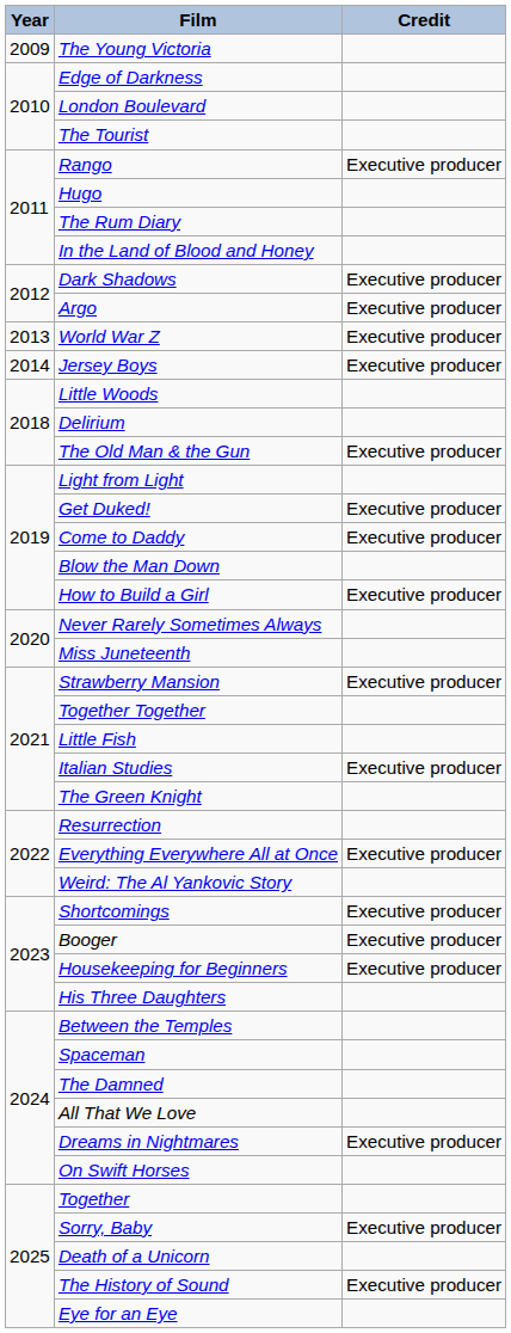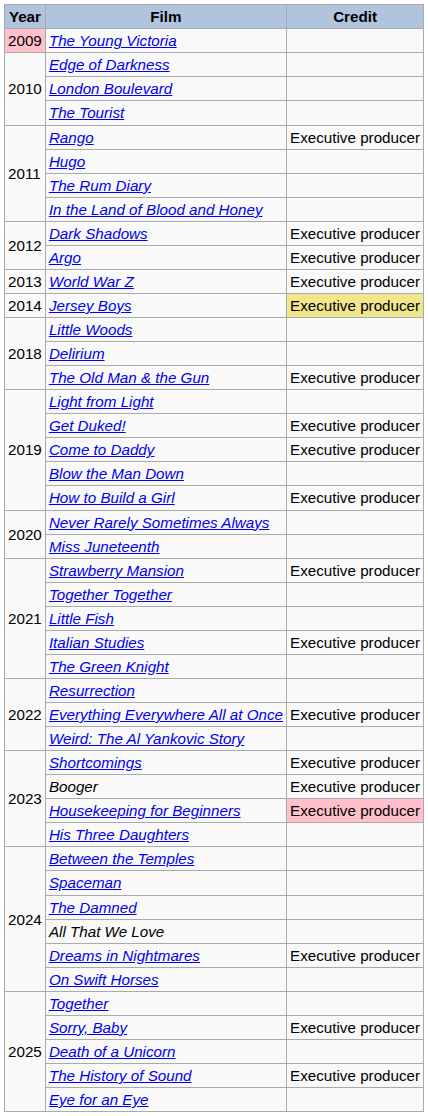The Young Victoria | Year: no background -> pink background
Jersey Boys | Credit: no background -> khaki background
Housekeeping for Beginners | Credit: no background -> pink background
